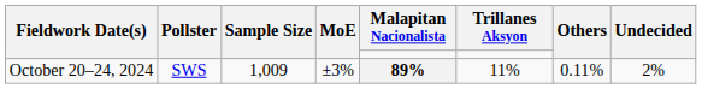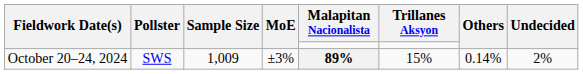October 20–24, 2024 | Trillanes Aksyon: 11% -> 15%
October 20–24, 2024 | Others: 0.11% -> 0.14%
